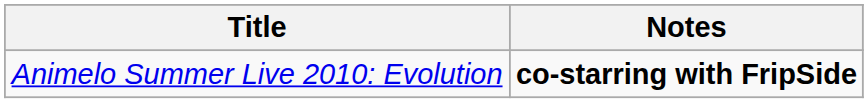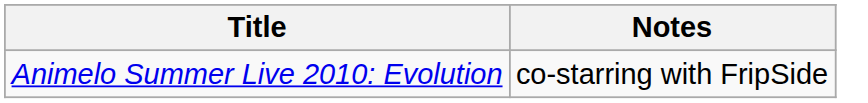Animelo Summer Live 2010: Evolution | Notes: bold -> normal
